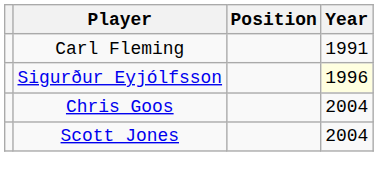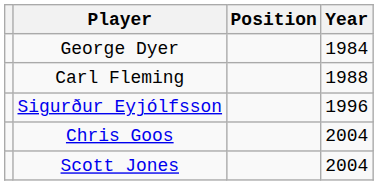+ row: George Dyer | 1984
Carl Fleming | Year: 1991 -> 1988
Sigurður Eyjólfsson | Year: lightyellow background -> no background
